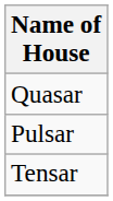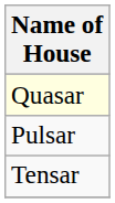row 2 | column 1: no background -> lightyellow background
